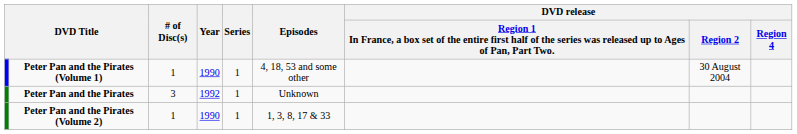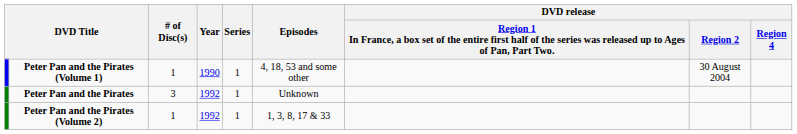Peter Pan and the Pirates (Volume 2) | Year: 1990 -> 1992
